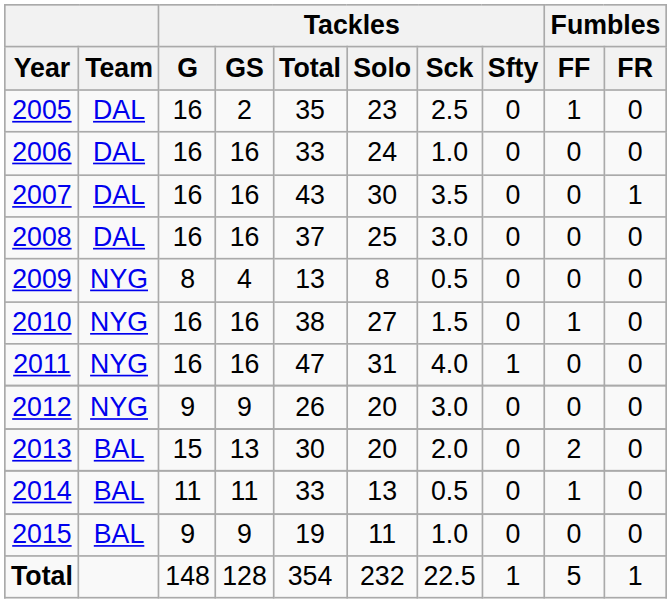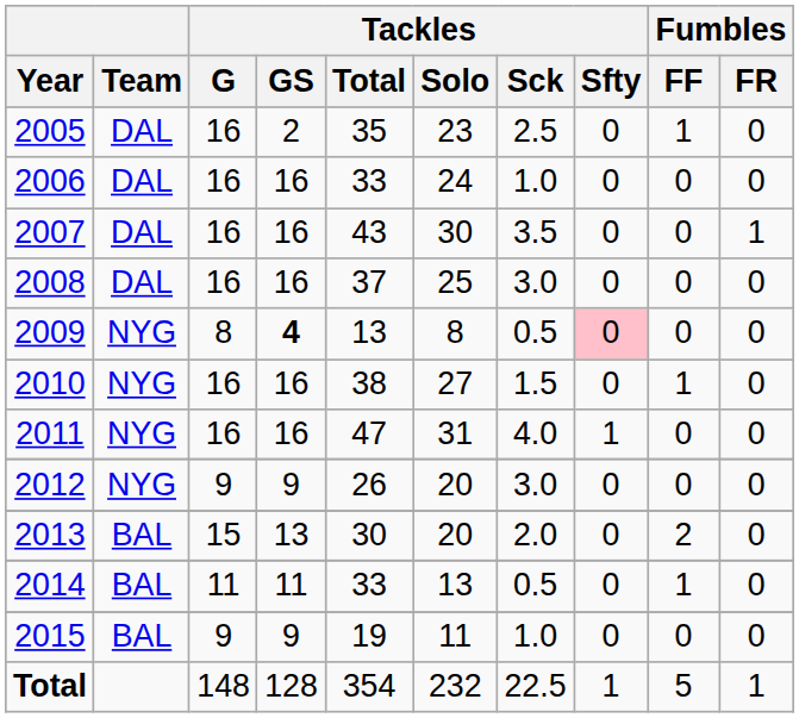2009 | Tackles / GS: normal -> bold
2009 | Tackles / Sfty: no background -> pink background
